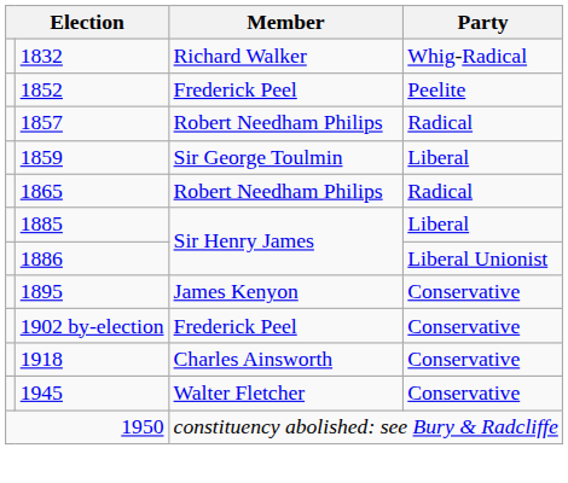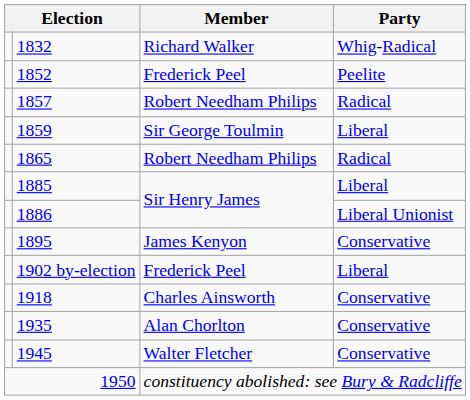1902 by-election | Party: Conservative -> Liberal
+ row: 1935 | Alan Chorlton | Conservative
